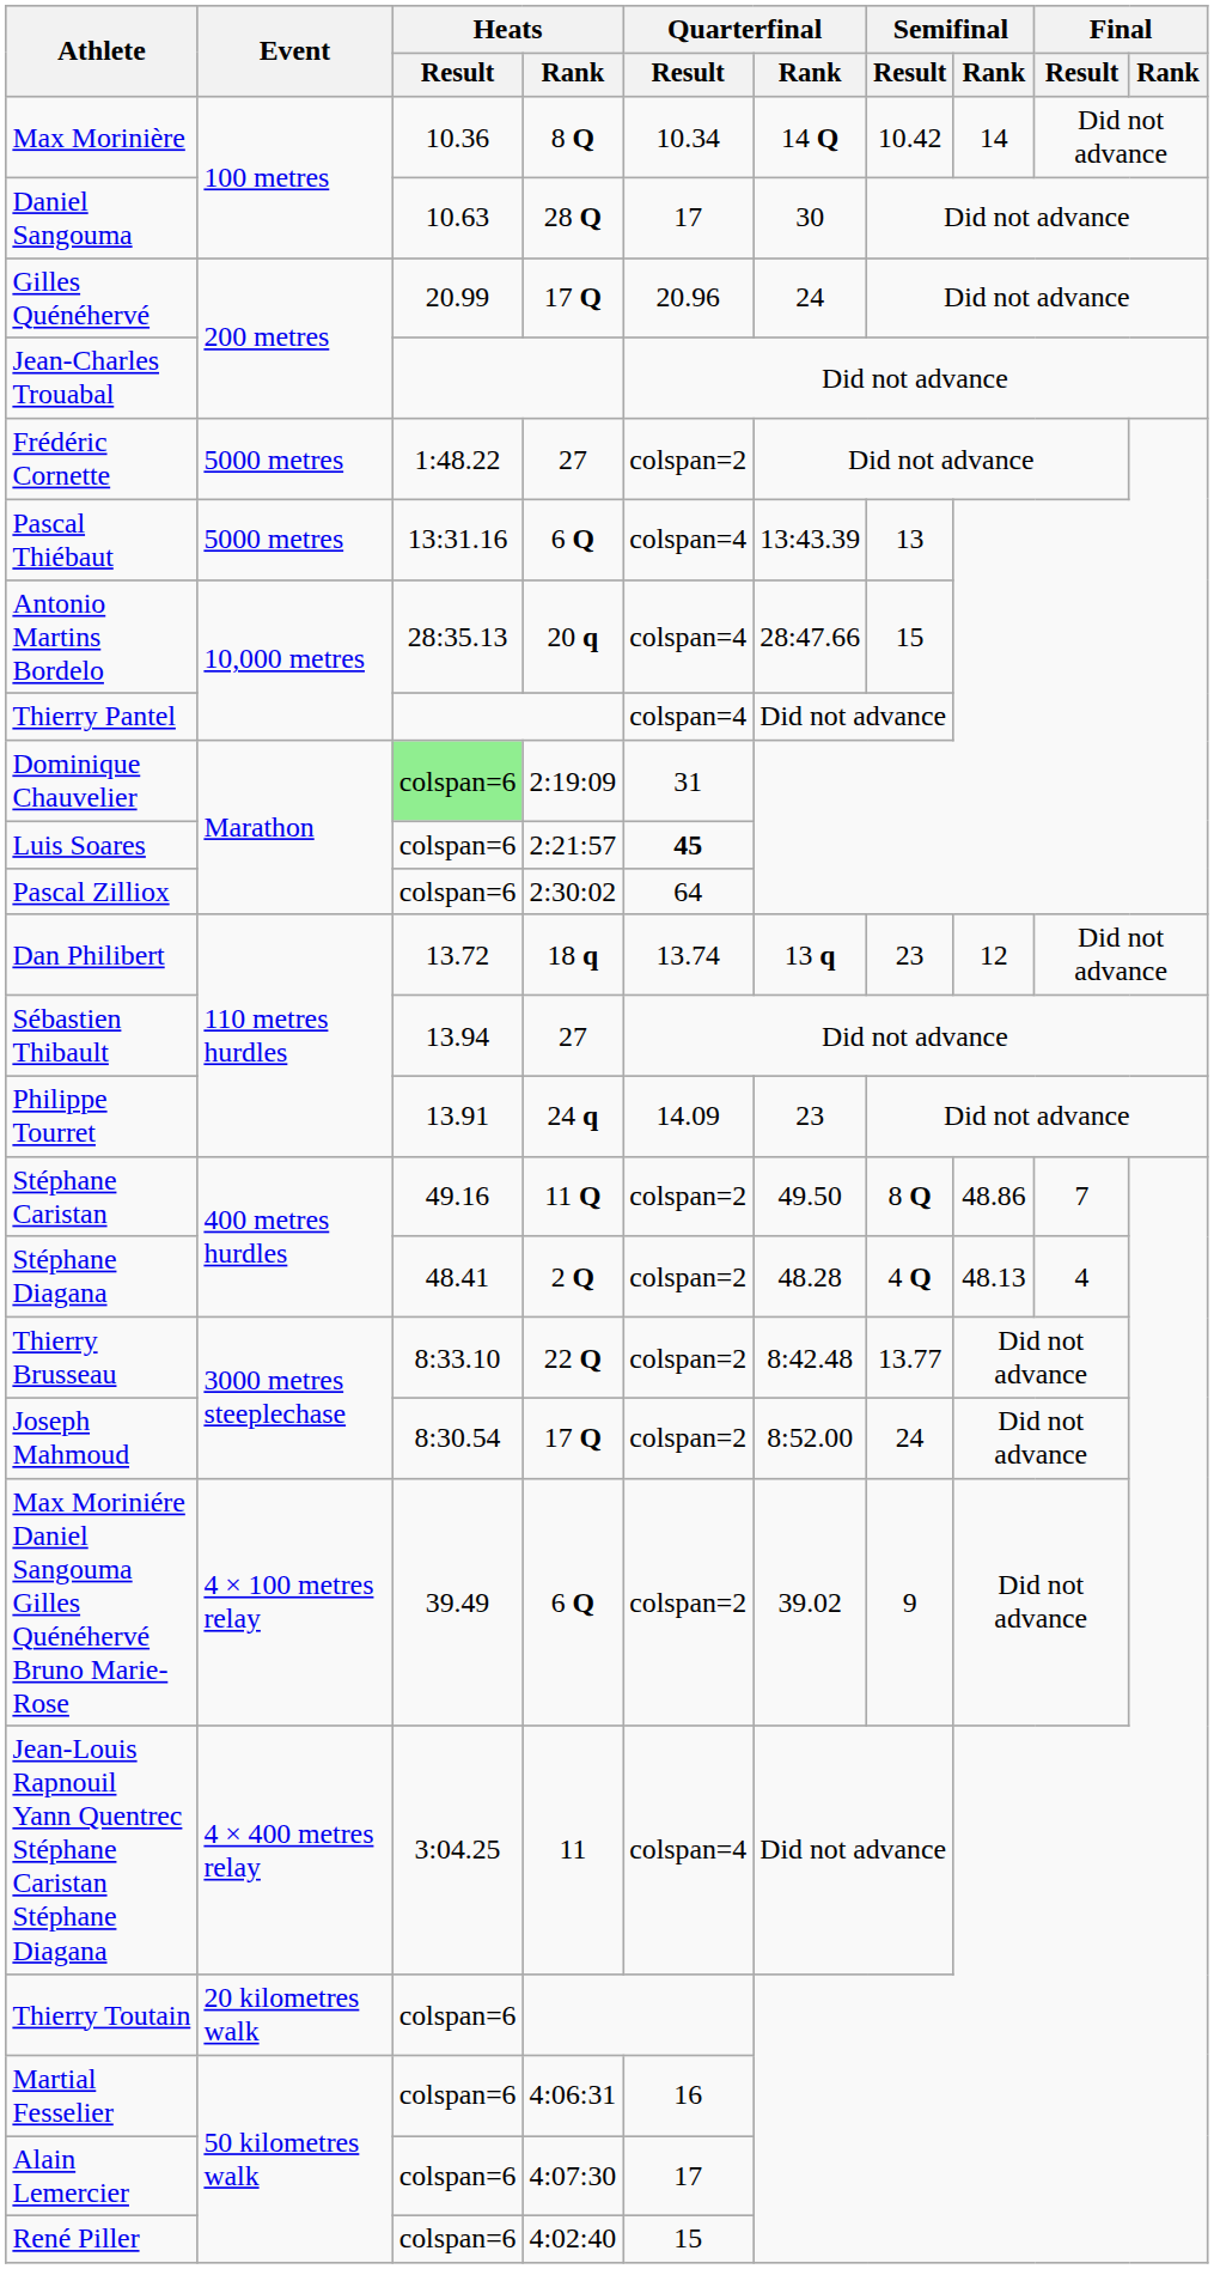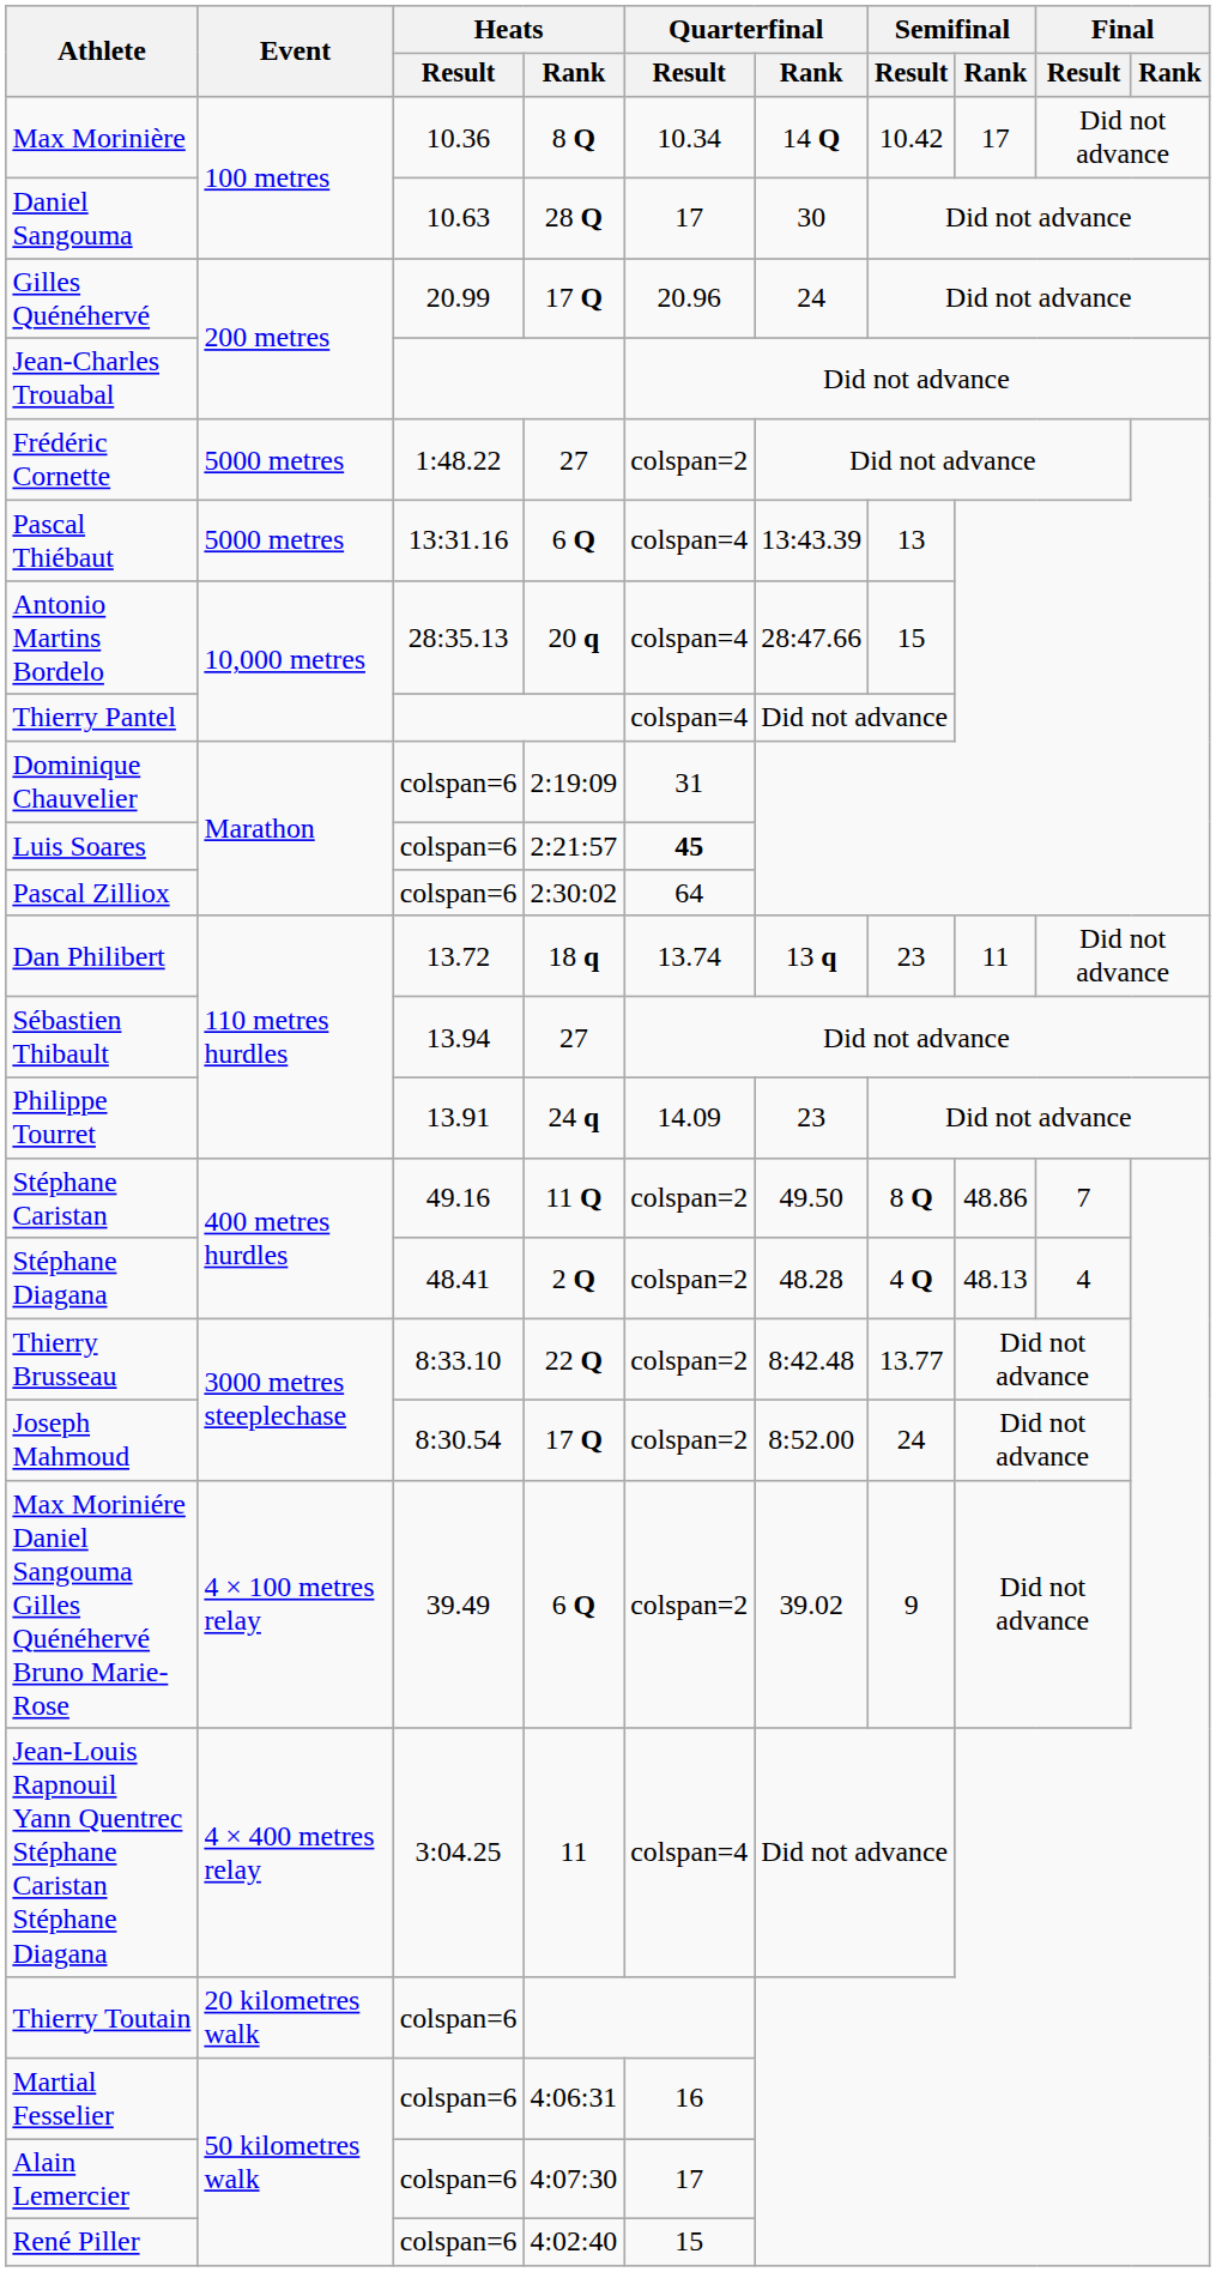Max Morinière | Semifinal / Rank: 14 -> 17
Dominique Chauvelier | Heats / Result: lightgreen background -> no background
Dan Philibert | Semifinal / Rank: 12 -> 11
